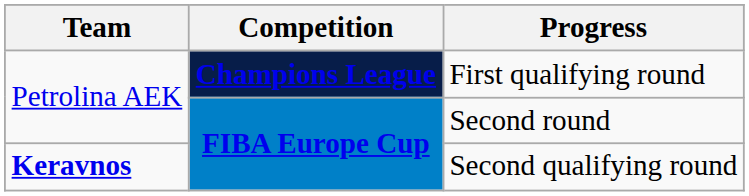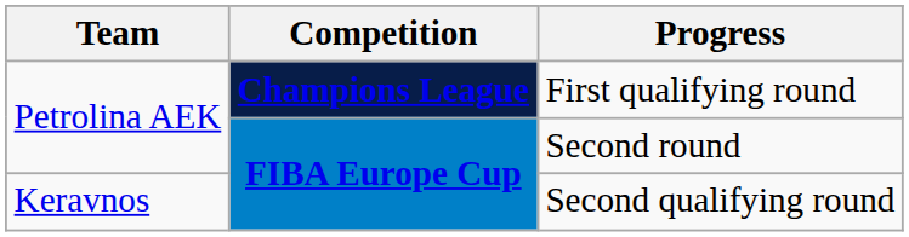Second qualifying round | Team: bold -> normal
